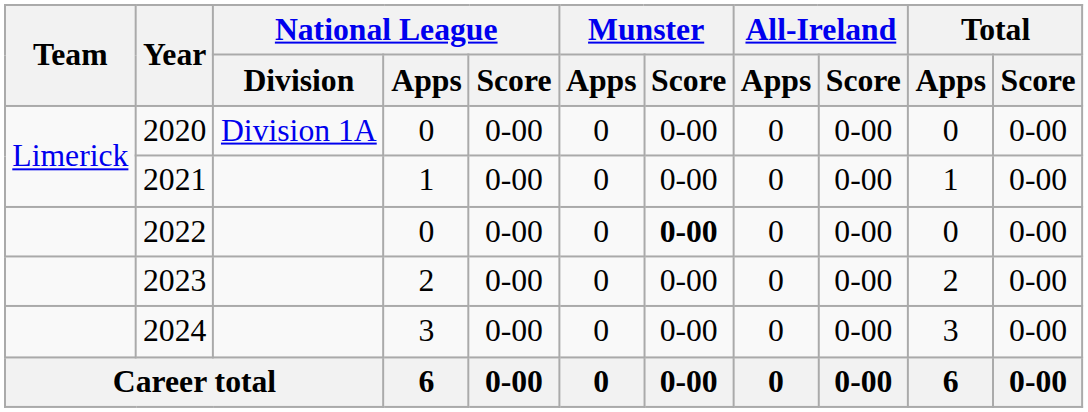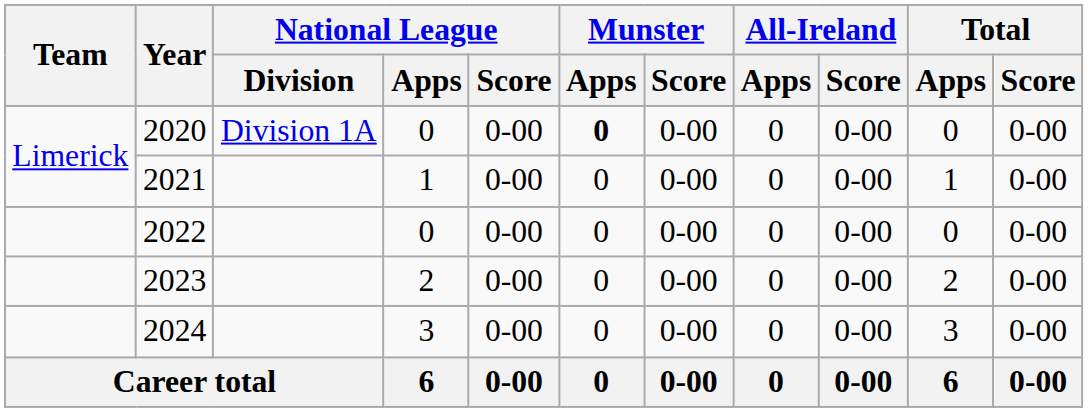2020 | Munster / Apps: normal -> bold
2022 | Munster / Score: bold -> normal
